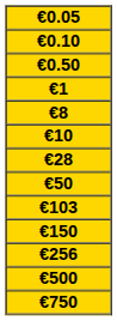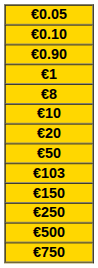row 3 | column 1: €0.50 -> €0.90
row 7 | column 1: €28 -> €20
row 11 | column 1: €256 -> €250
